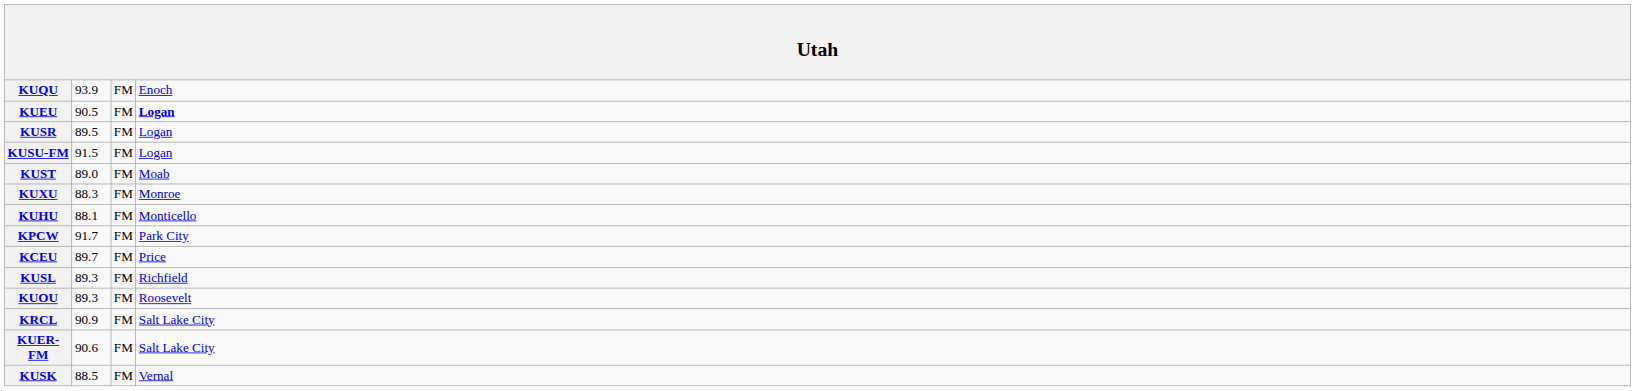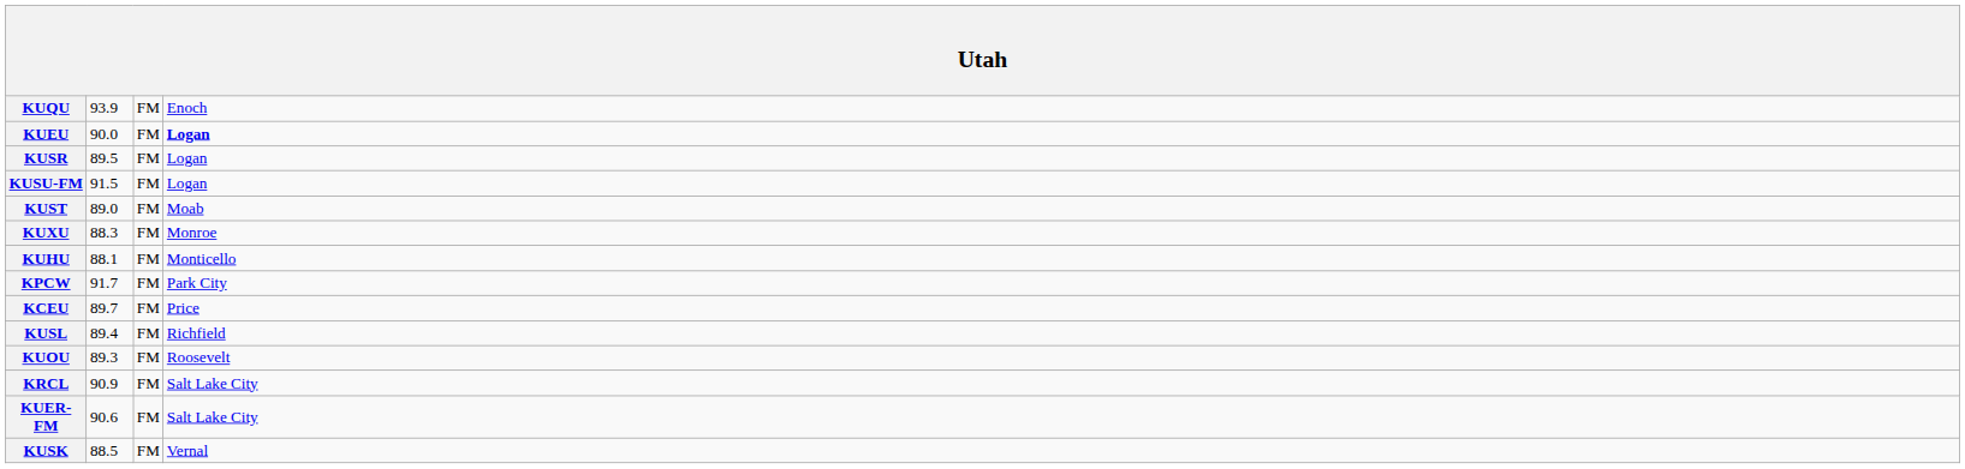KUEU | column 2: 90.5 -> 90.0
KUSL | column 2: 89.3 -> 89.4
